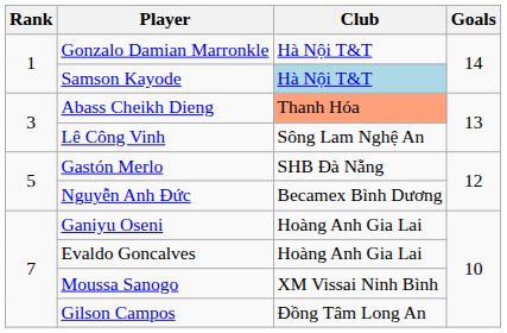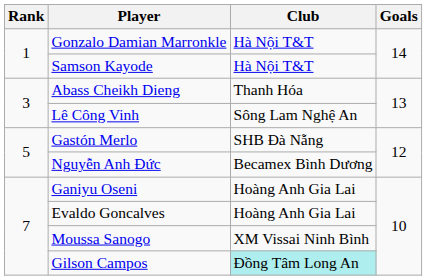Samson Kayode | Club: lightblue background -> no background
Abass Cheikh Dieng | Club: lightsalmon background -> no background
Gilson Campos | Club: no background -> paleturquoise background
